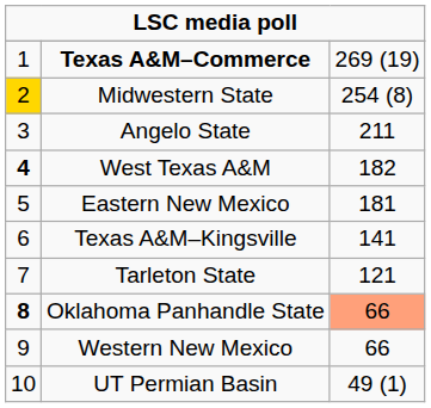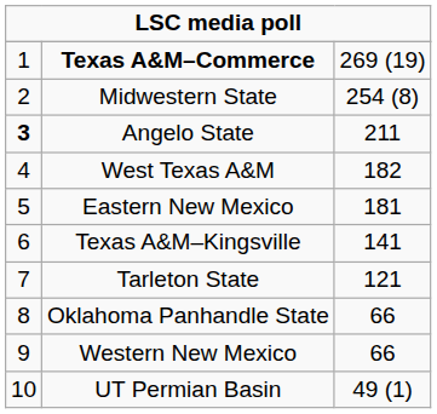Midwestern State | column 1: gold background -> no background
Angelo State | column 1: normal -> bold
West Texas A&M | column 1: bold -> normal
Oklahoma Panhandle State | column 1: bold -> normal
Oklahoma Panhandle State | column 3: lightsalmon background -> no background
